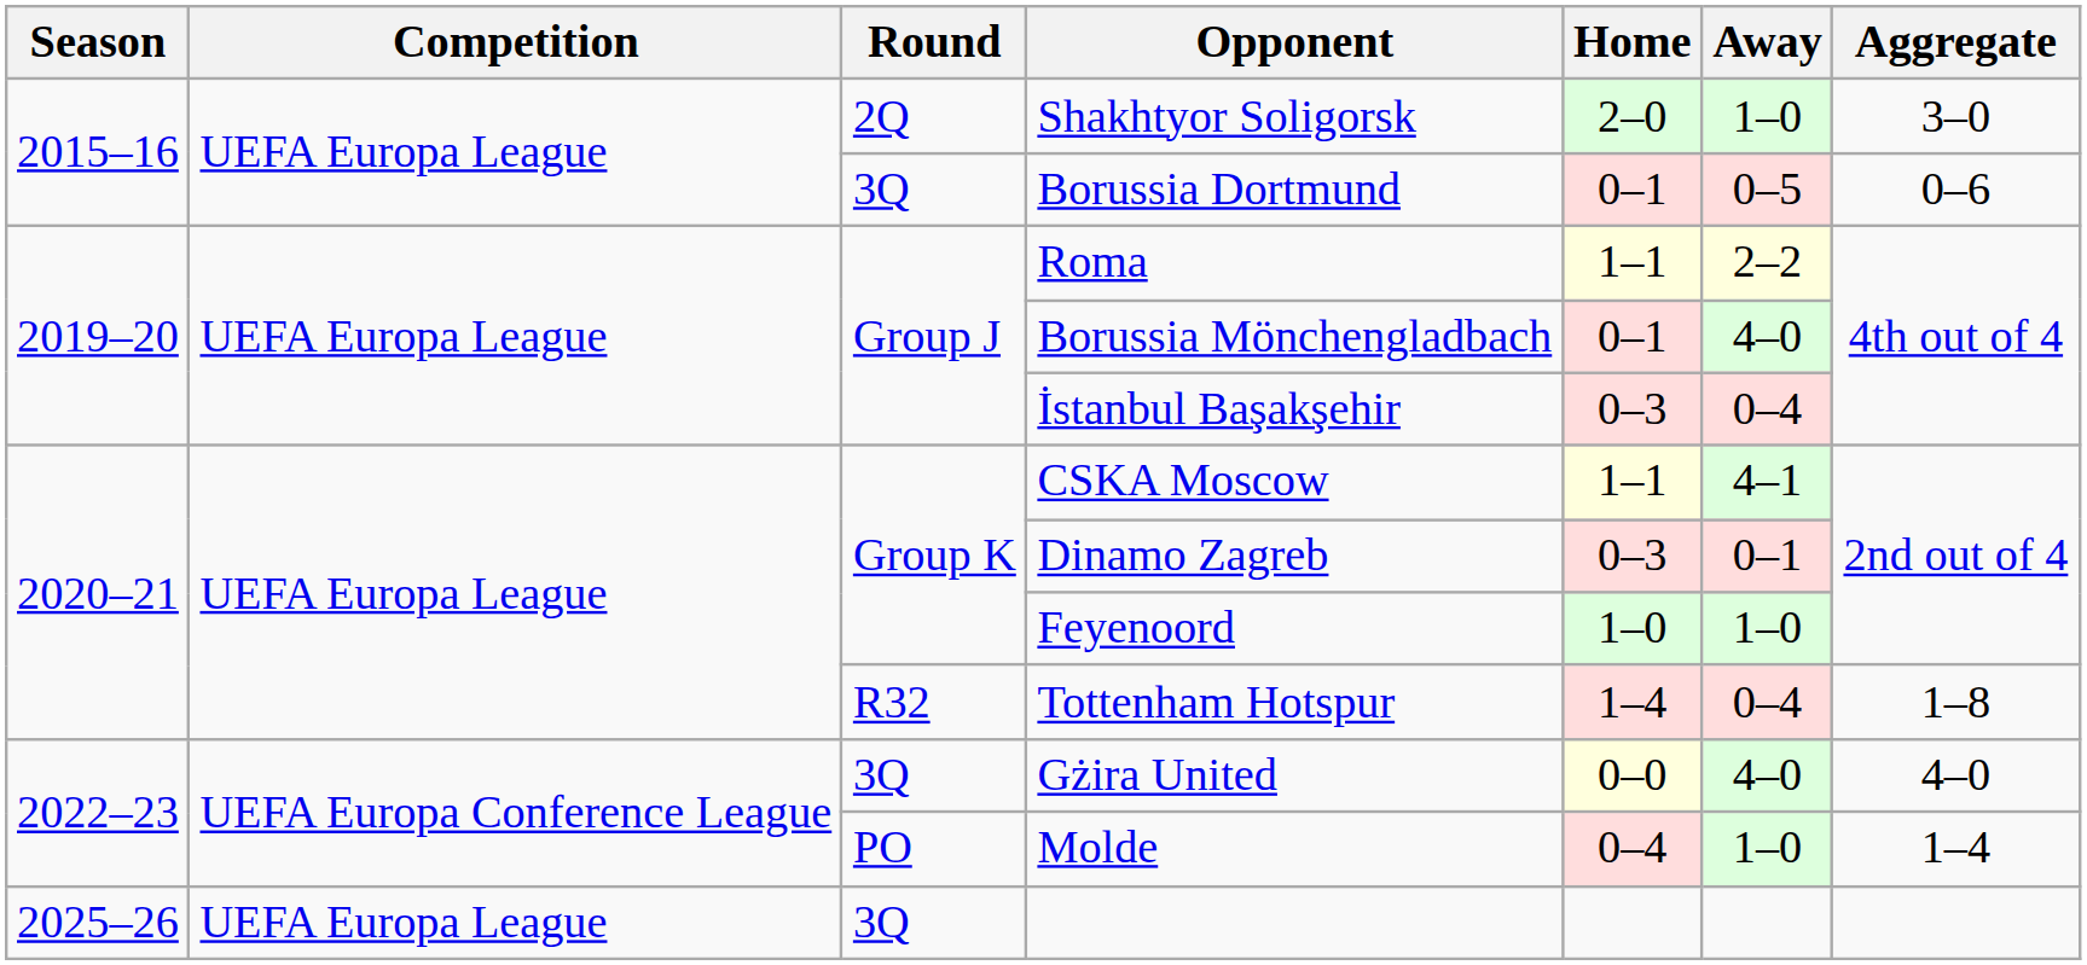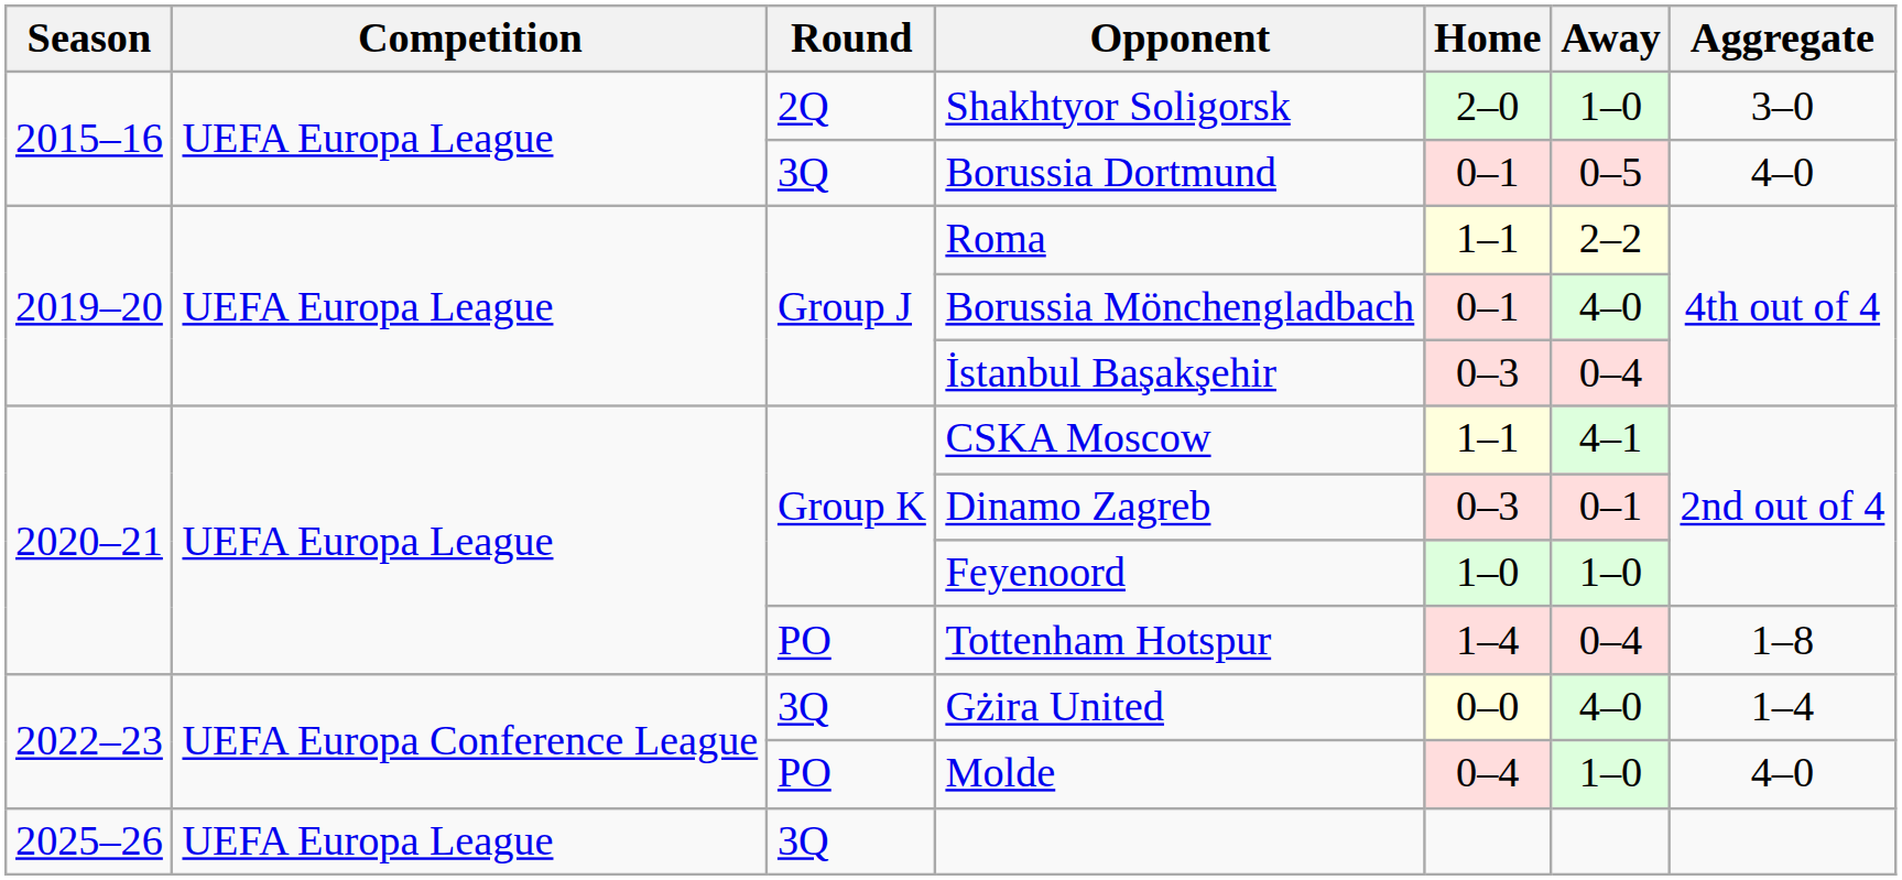Borussia Dortmund | Aggregate: 0–6 -> 4–0
Tottenham Hotspur | Round: R32 -> PO
Gżira United | Aggregate: 4–0 -> 1–4
Molde | Aggregate: 1–4 -> 4–0
